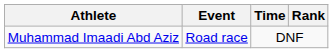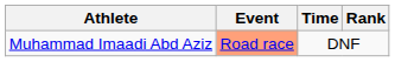Muhammad Imaadi Abd Aziz | Event: no background -> lightsalmon background
